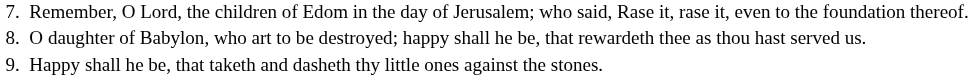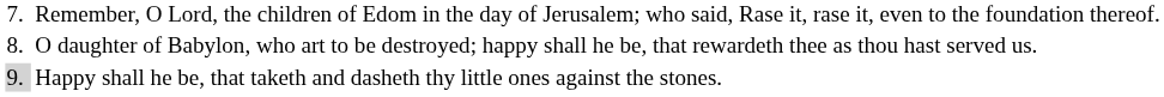row 3 | column 1: no background -> lightgrey background
